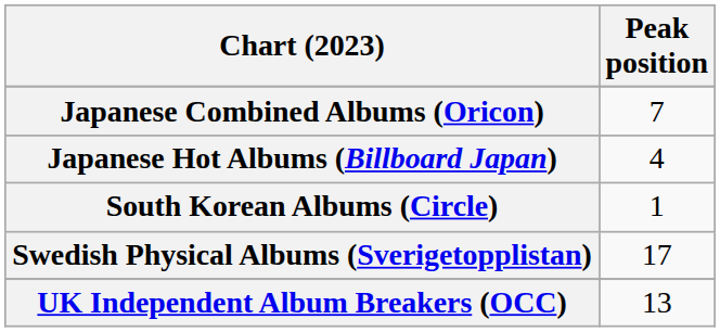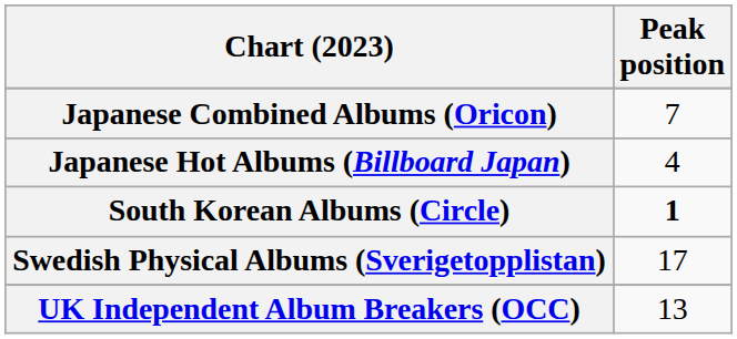South Korean Albums (Circle) | Peak position: normal -> bold
